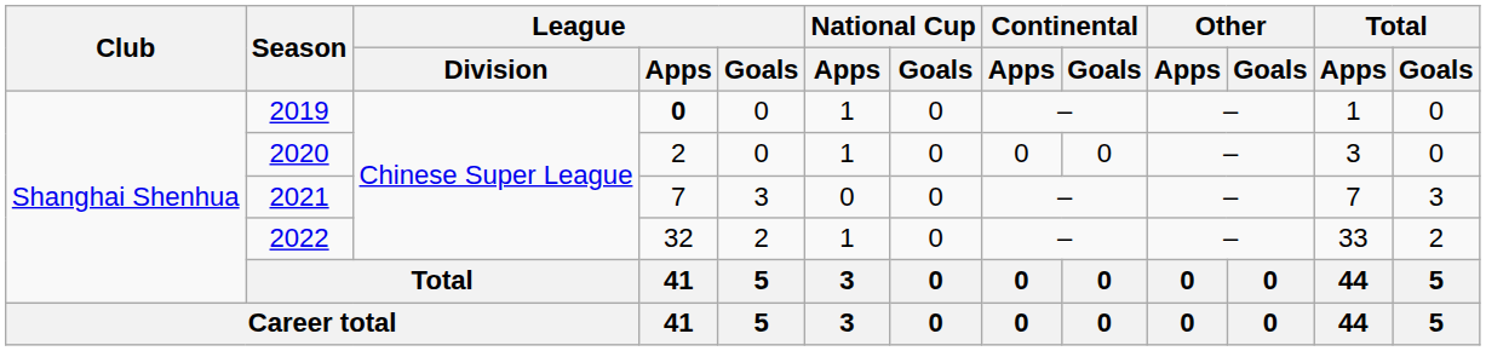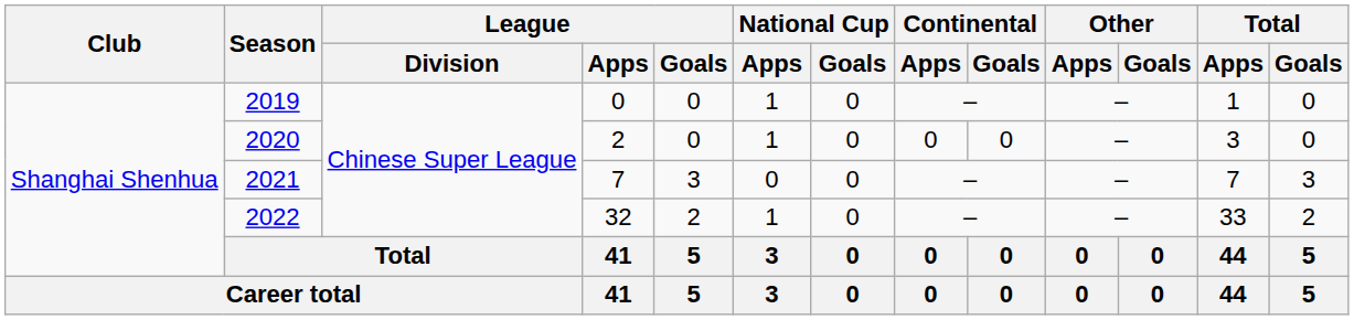2019 | League / Apps: bold -> normal
